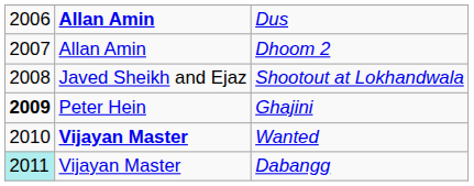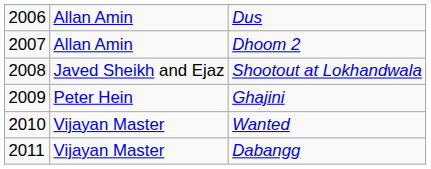Dus | column 2: bold -> normal
Ghajini | column 1: bold -> normal
Wanted | column 2: bold -> normal
Dabangg | column 1: paleturquoise background -> no background
